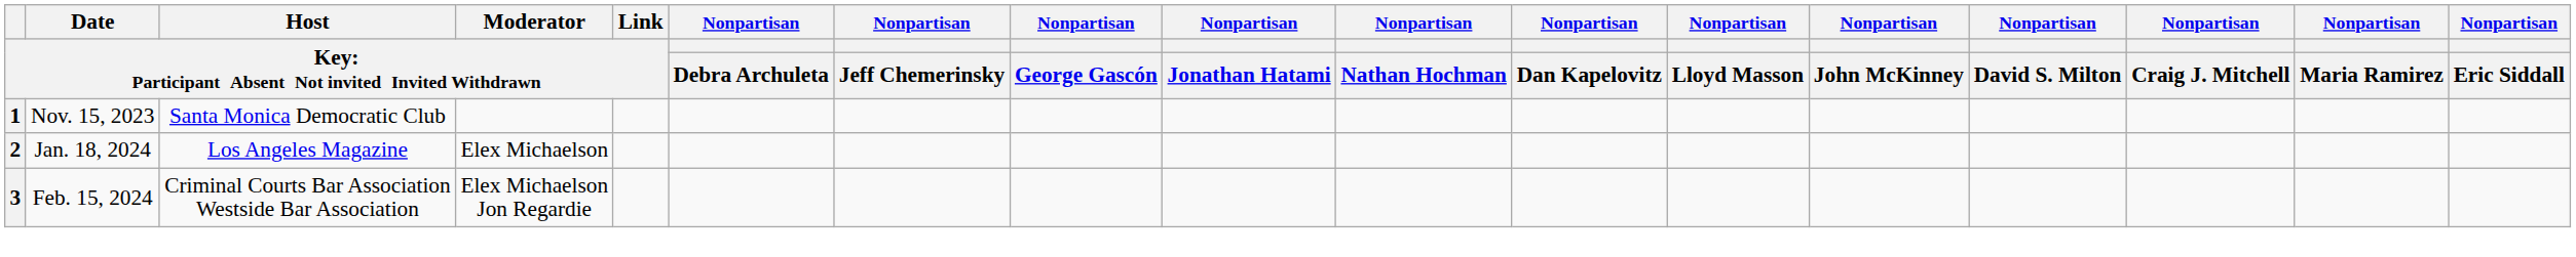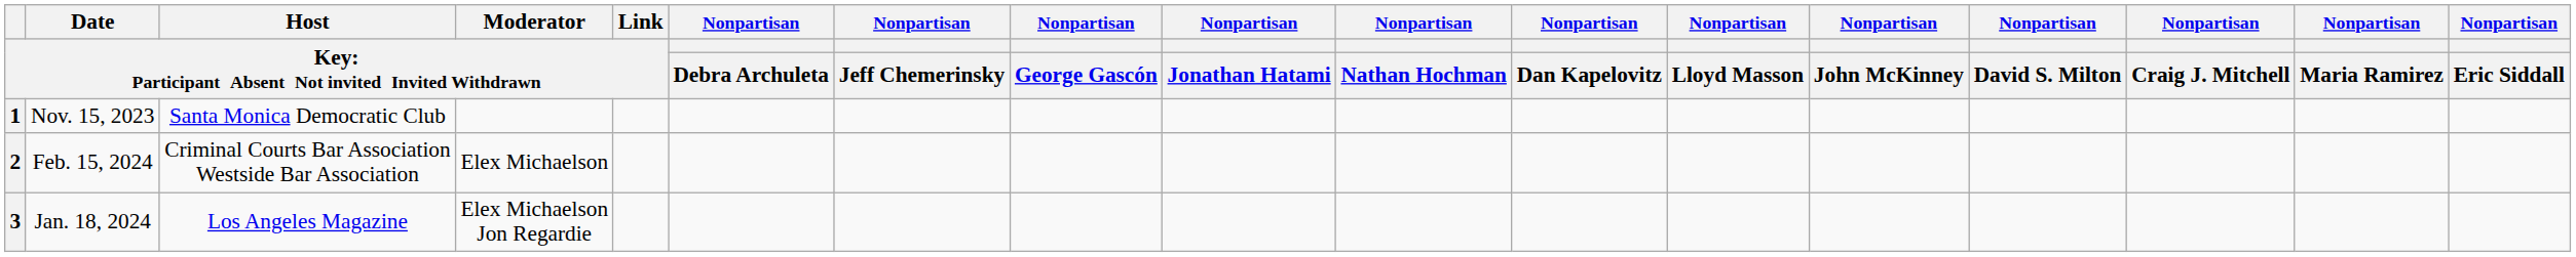2 | column 2: Jan. 18, 2024 -> Feb. 15, 2024
2 | column 3: Los Angeles Magazine -> Criminal Courts Bar Association Westside Bar Association
3 | column 2: Feb. 15, 2024 -> Jan. 18, 2024
3 | column 3: Criminal Courts Bar Association Westside Bar Association -> Los Angeles Magazine
